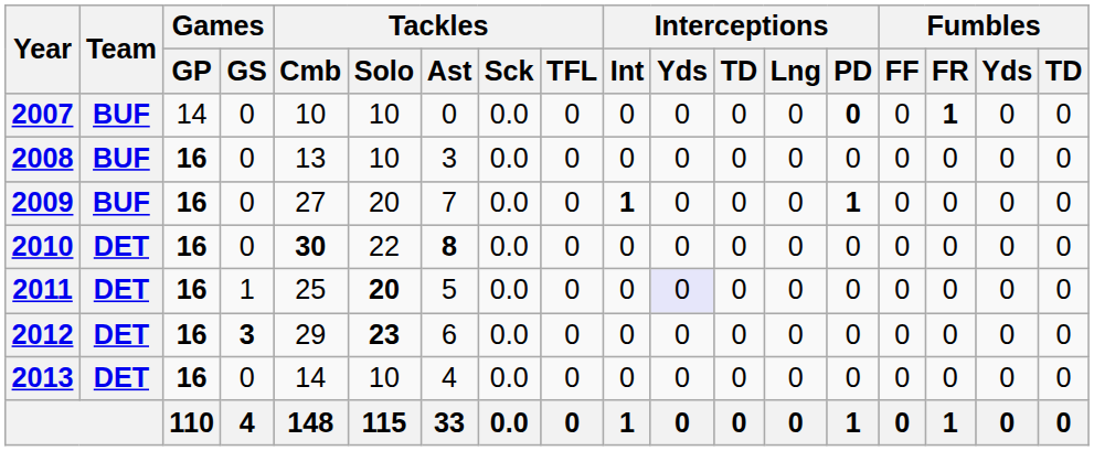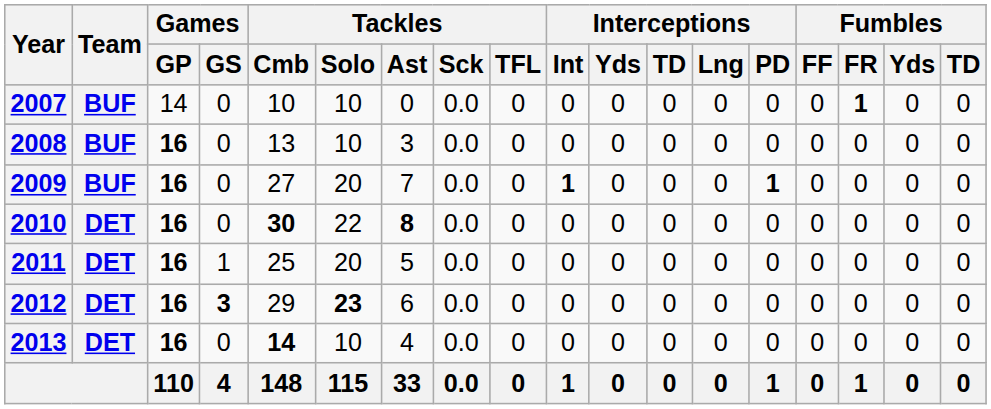2007 | Interceptions / PD: bold -> normal
2011 | Tackles / Solo: bold -> normal
2011 | Interceptions / Yds: lavender background -> no background
2013 | Tackles / Cmb: normal -> bold
